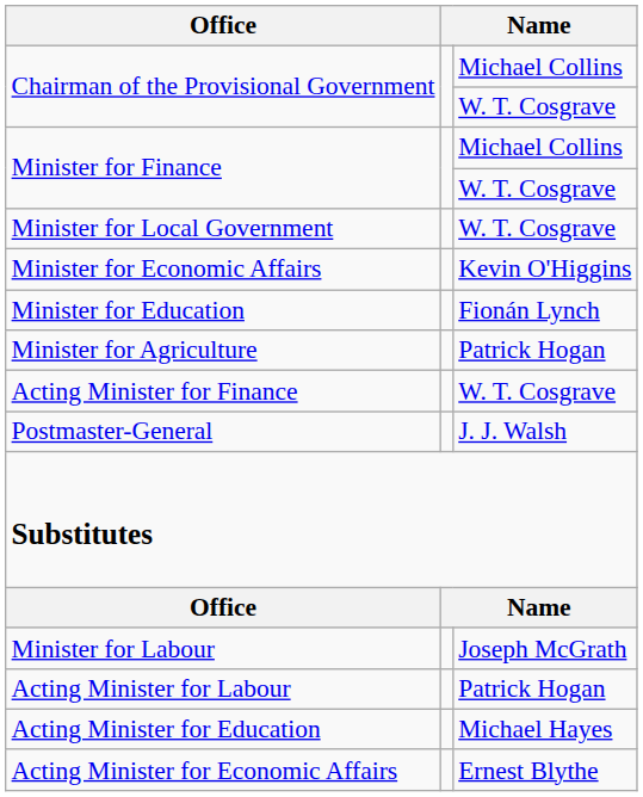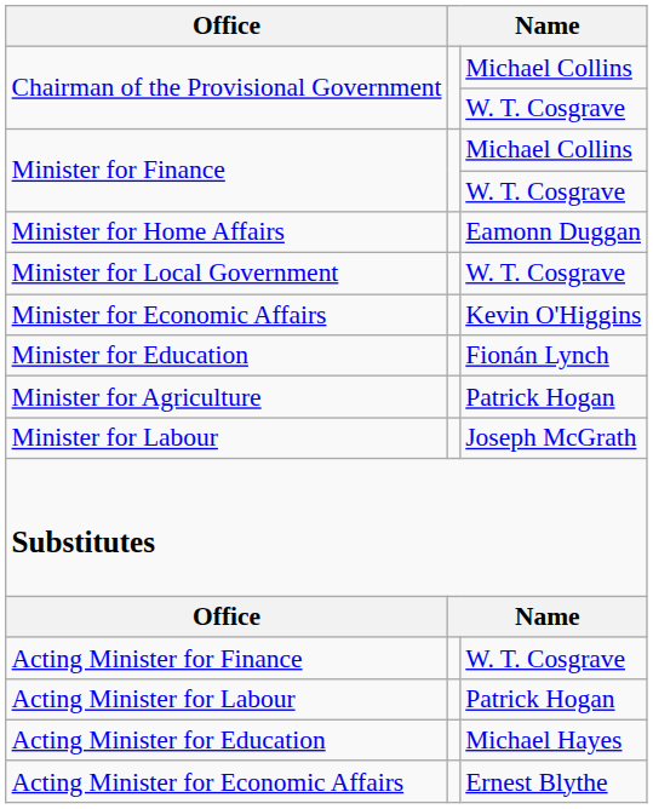+ row: Minister for Home Affairs | Eamonn Duggan
rows swapped: Minister for Labour <-> Acting Minister for Finance
- row: Postmaster-General | J. J. Walsh
